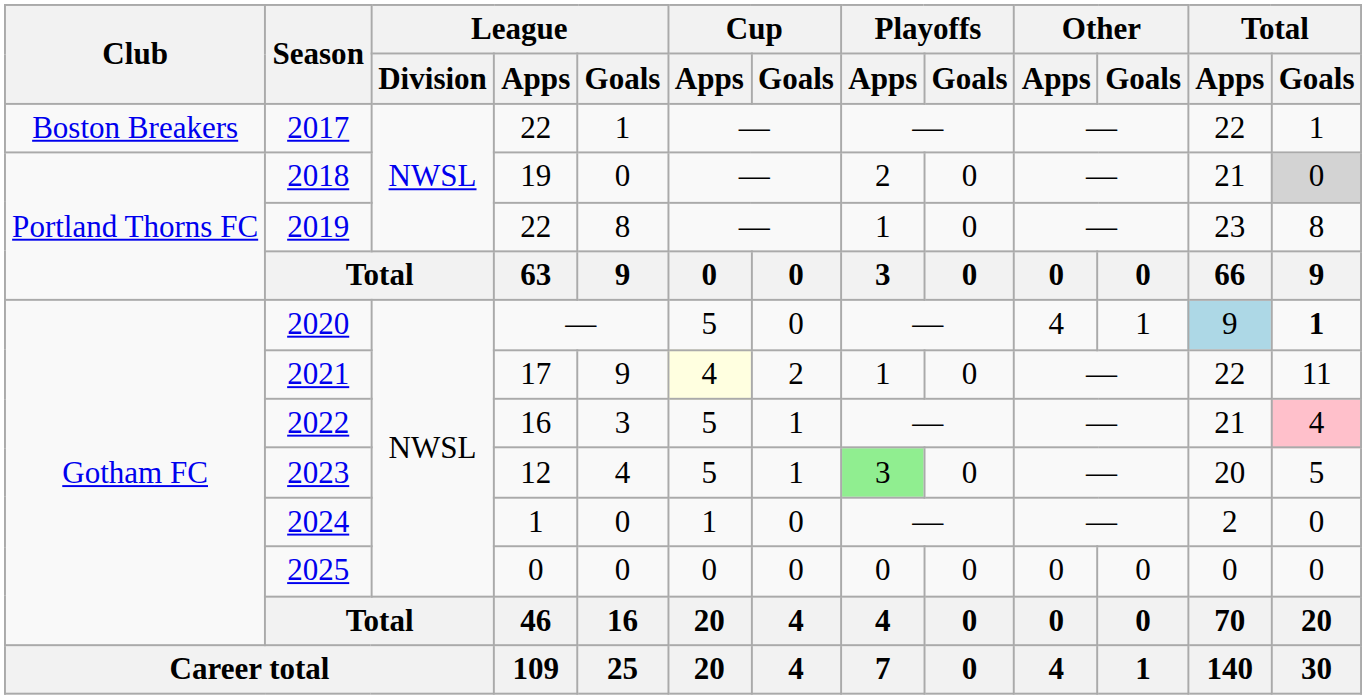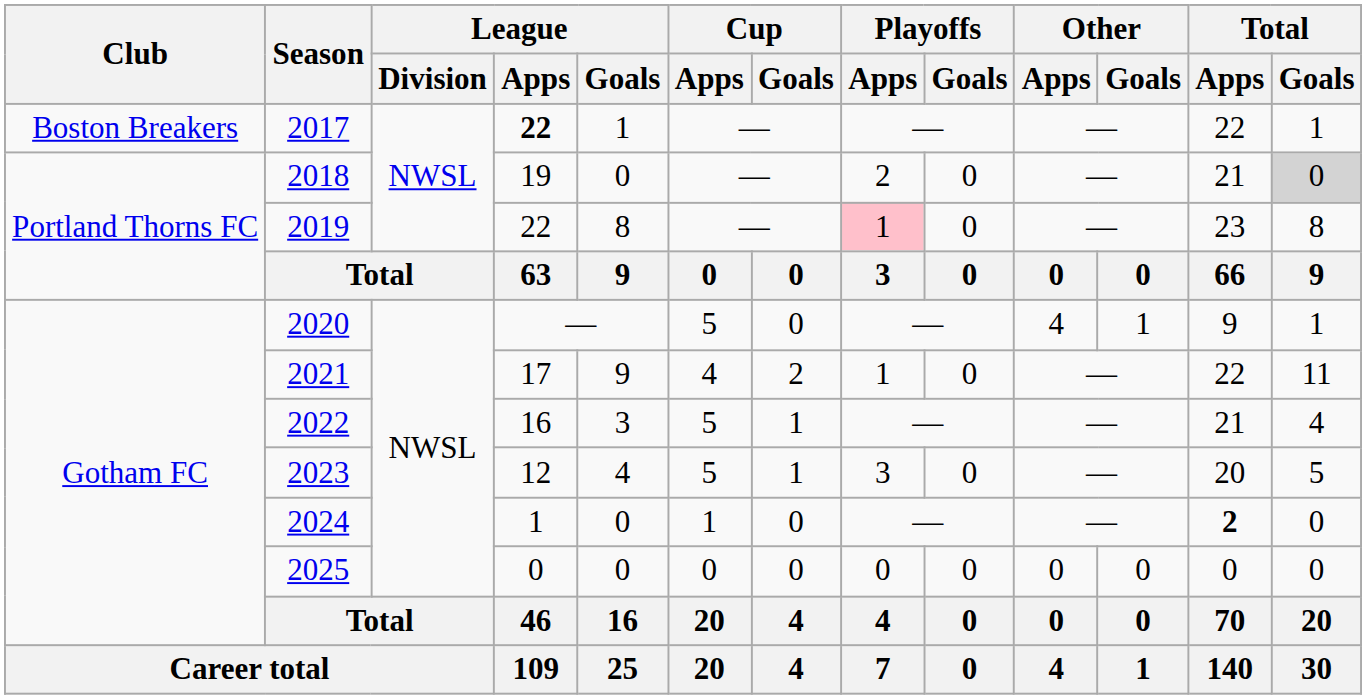2017 | League / Apps: normal -> bold
2019 | Playoffs / Apps: no background -> pink background
2020 | Total / Apps: lightblue background -> no background
2020 | Total / Goals: bold -> normal
2021 | Cup / Apps: lightyellow background -> no background
2022 | Total / Goals: pink background -> no background
2023 | Playoffs / Apps: lightgreen background -> no background
2024 | Total / Apps: normal -> bold
